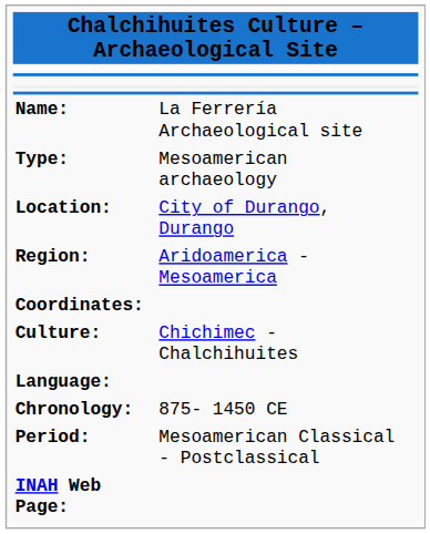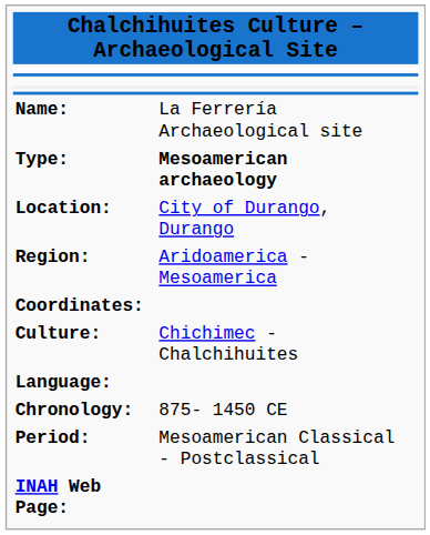Type: | column 2: normal -> bold
